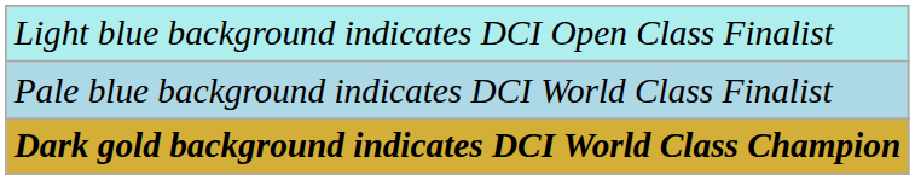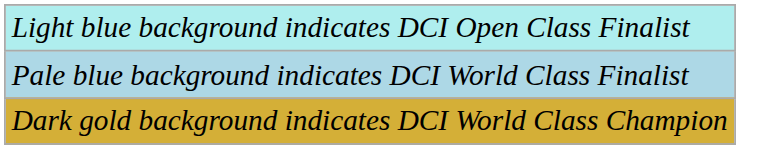row 3 | column 1: bold -> normal
